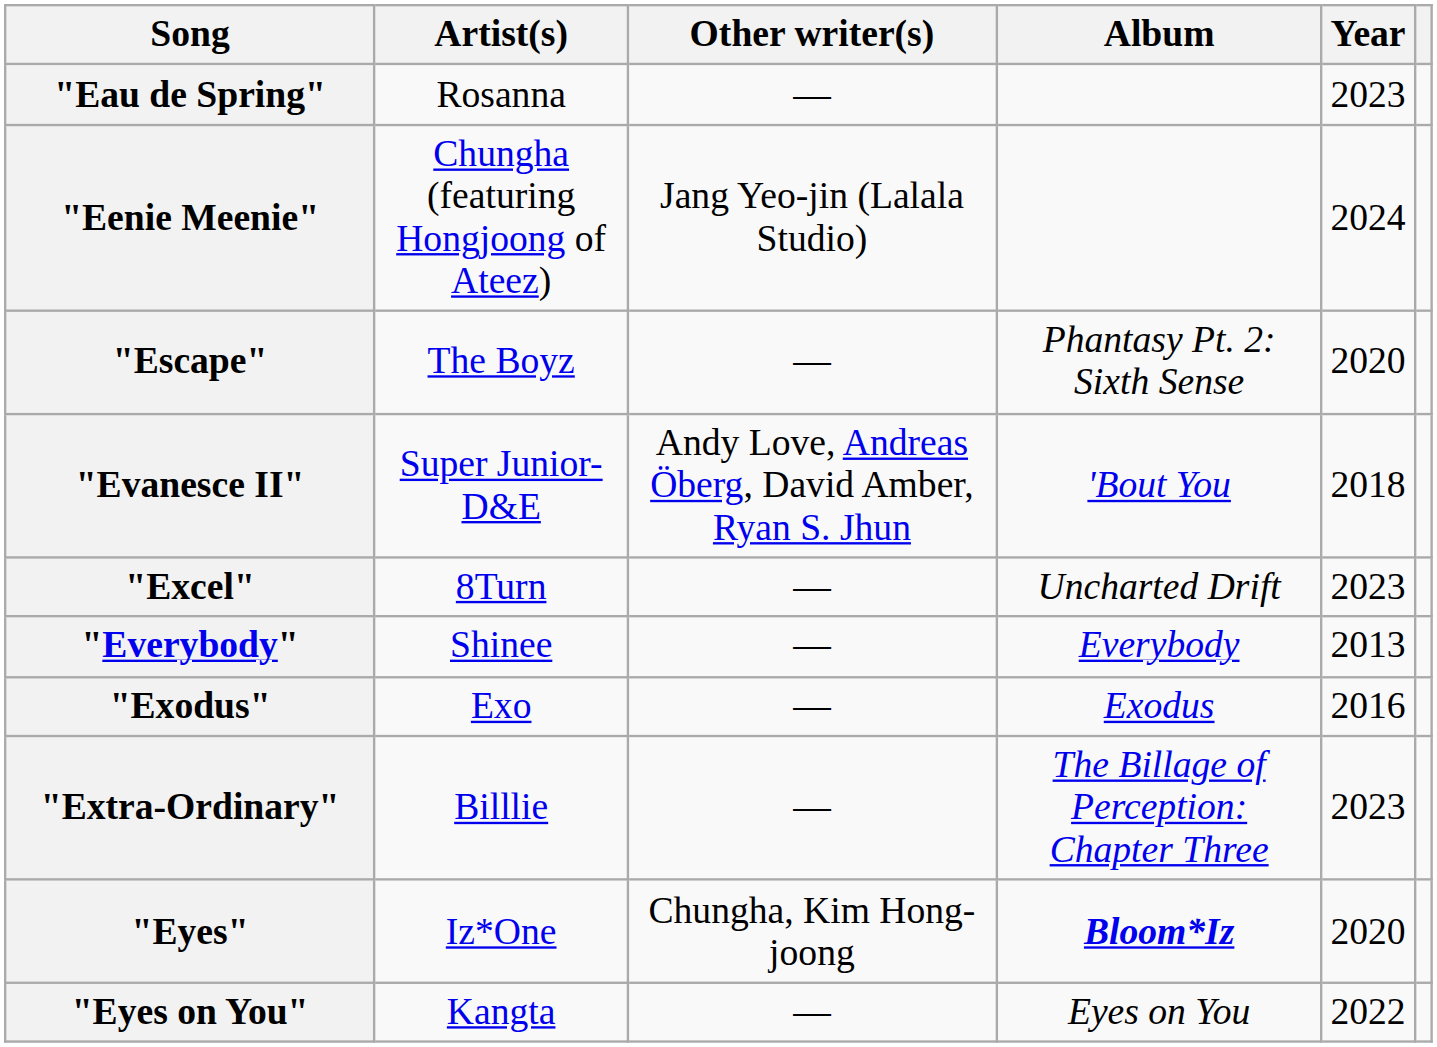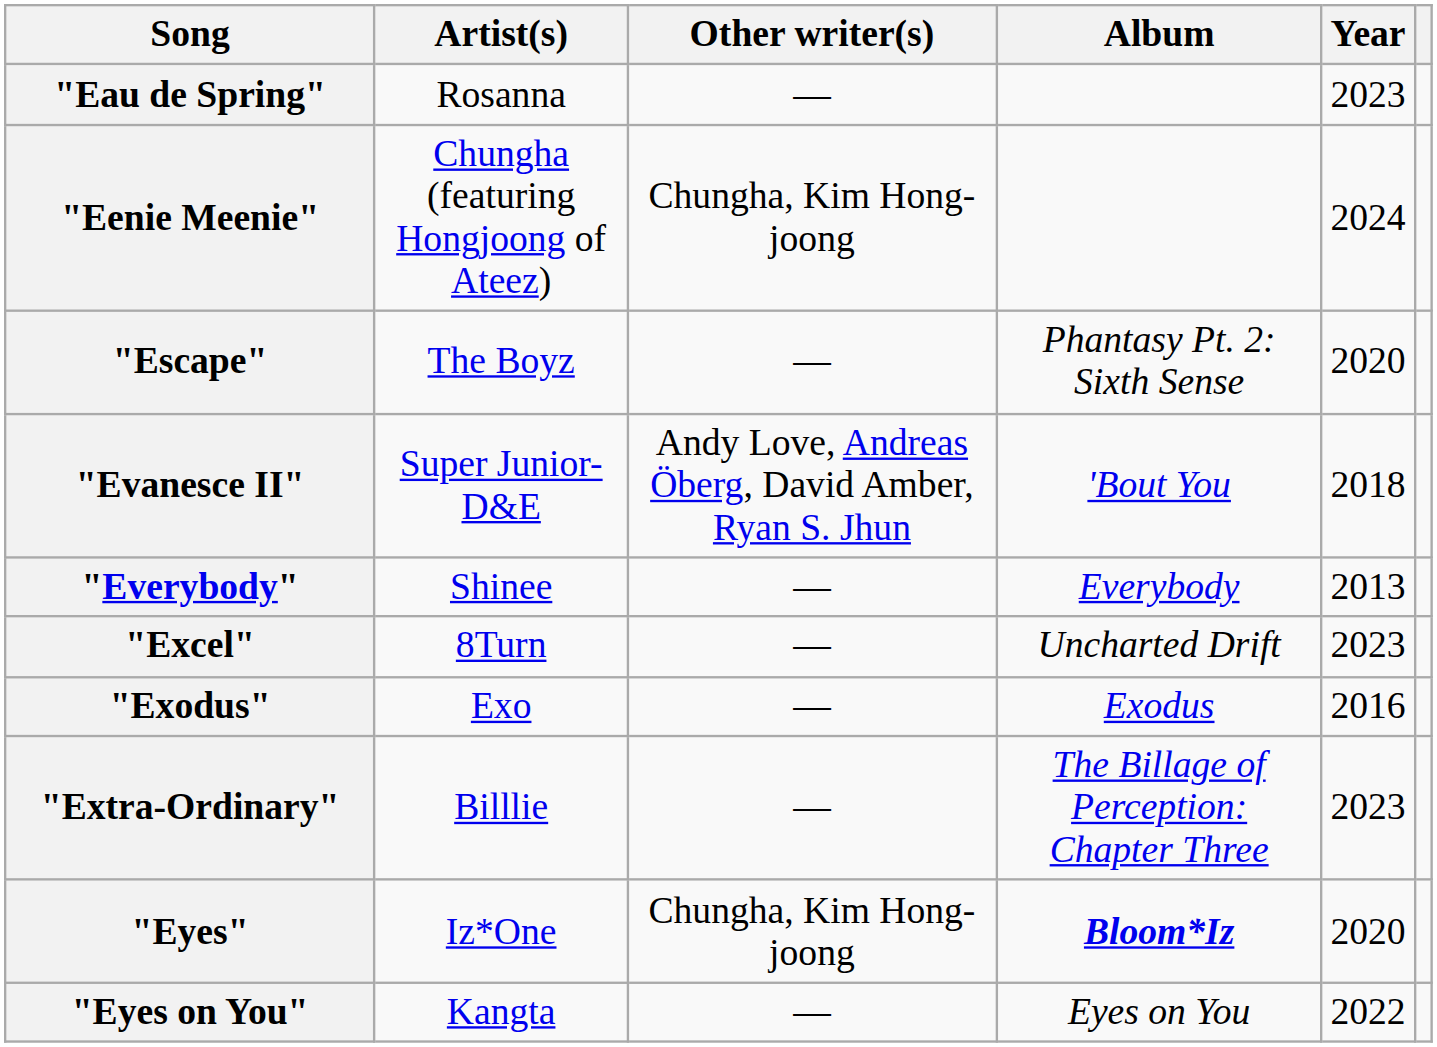"Eenie Meenie" | Other writer(s): Jang Yeo-jin (Lalala Studio) -> Chungha, Kim Hong-joong
rows swapped: "Everybody" <-> "Excel"
